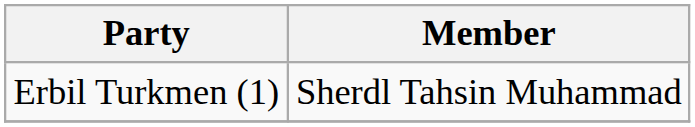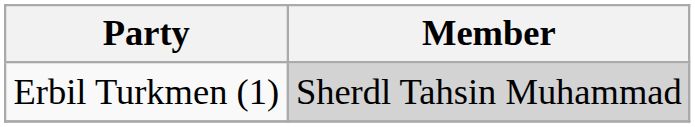Erbil Turkmen (1) | Member: no background -> lightgrey background
